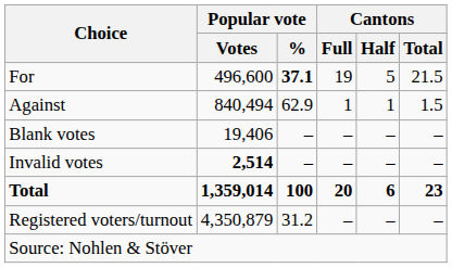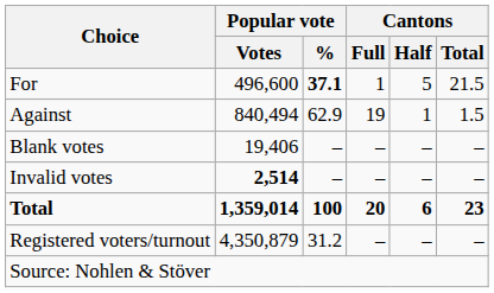For | Cantons / Full: 19 -> 1
Against | Cantons / Full: 1 -> 19
